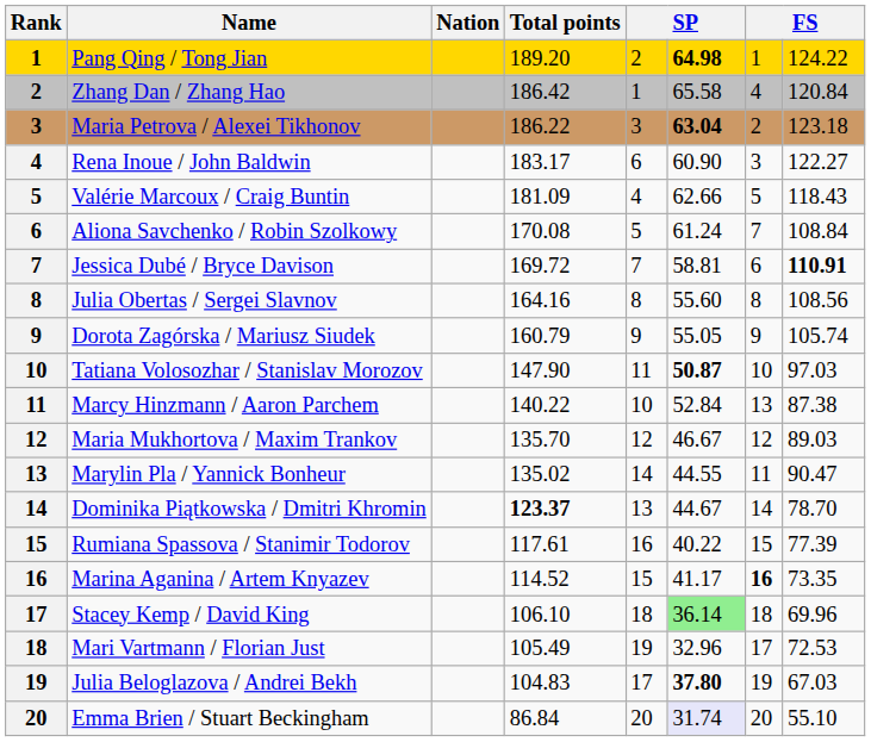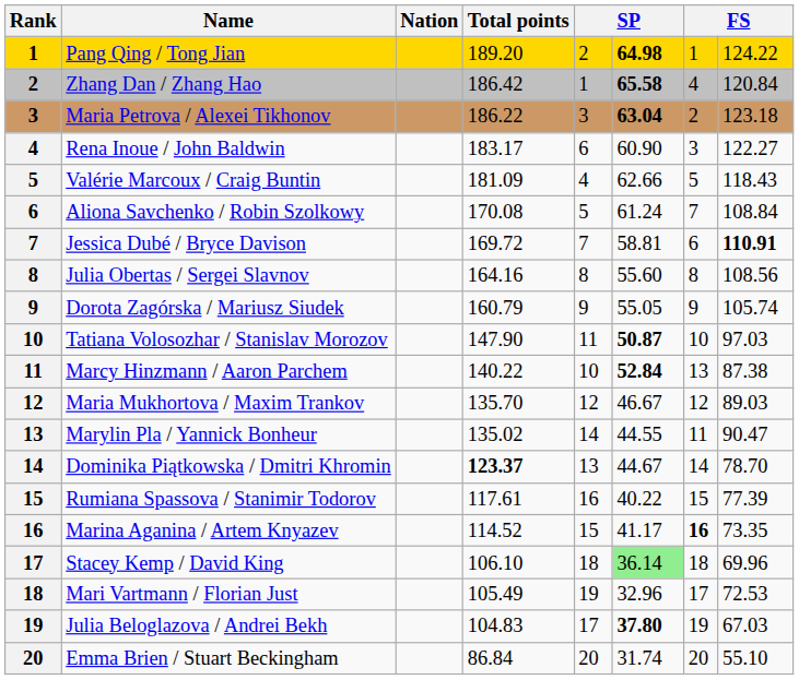Zhang Dan / Zhang Hao | column 6: normal -> bold
Marcy Hinzmann / Aaron Parchem | column 6: normal -> bold
Emma Brien / Stuart Beckingham | column 6: lavender background -> no background
